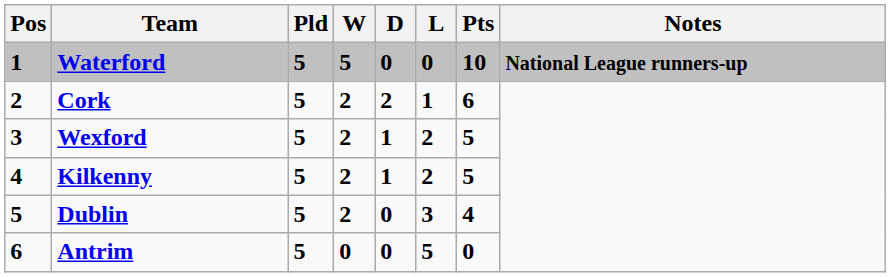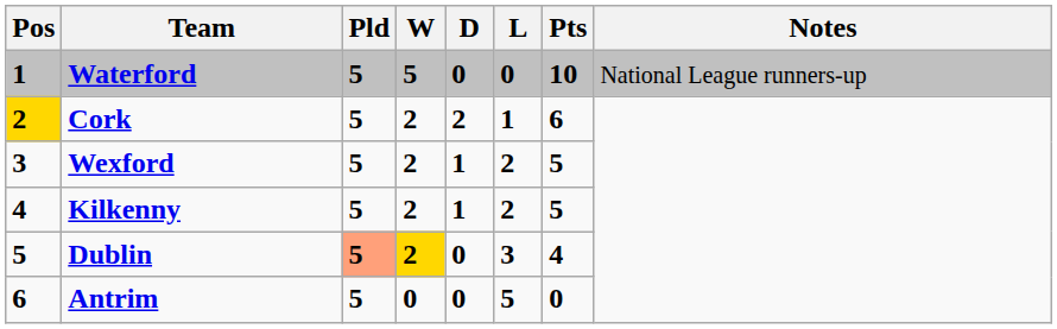Waterford | Notes: bold -> normal
Cork | Pos: no background -> gold background
Dublin | Pld: no background -> lightsalmon background
Dublin | W: no background -> gold background
